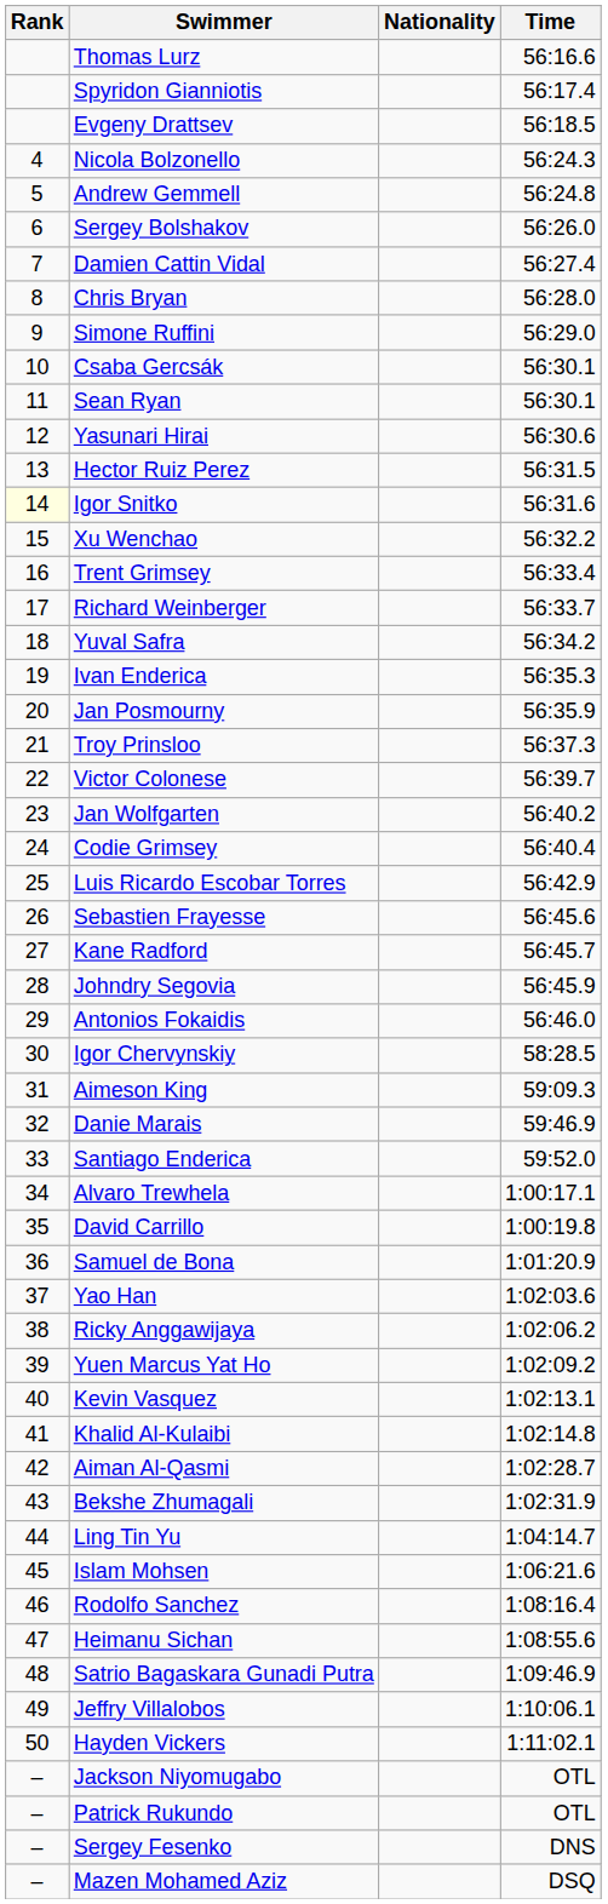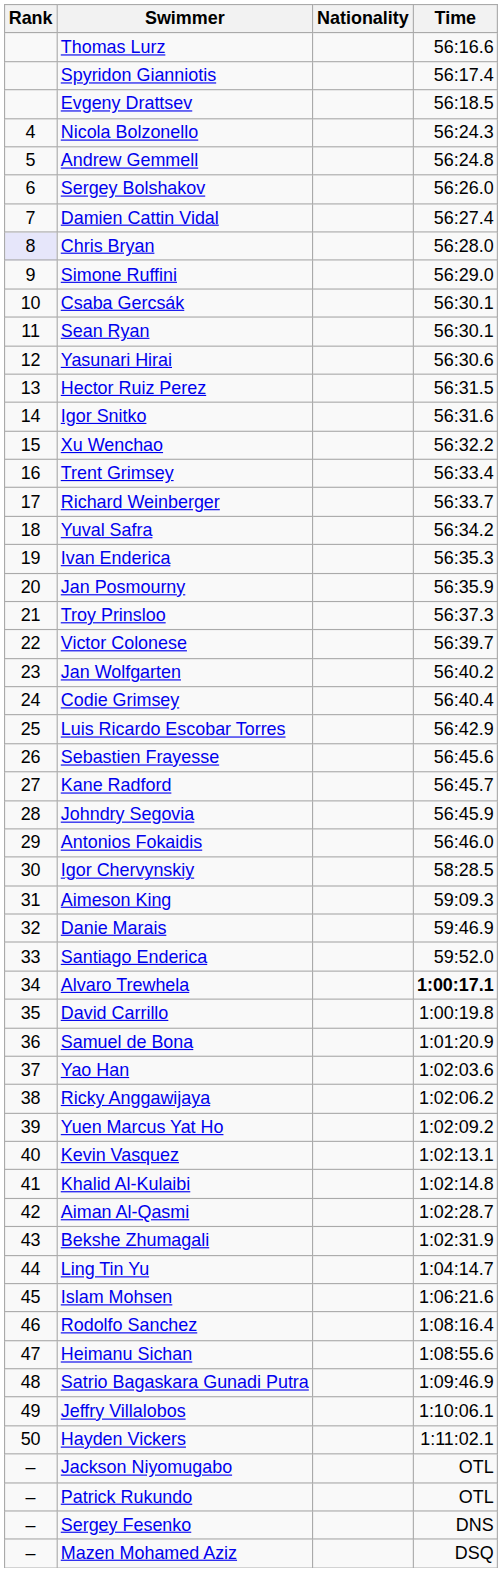Chris Bryan | Rank: no background -> lavender background
Igor Snitko | Rank: lightyellow background -> no background
Alvaro Trewhela | Time: normal -> bold
